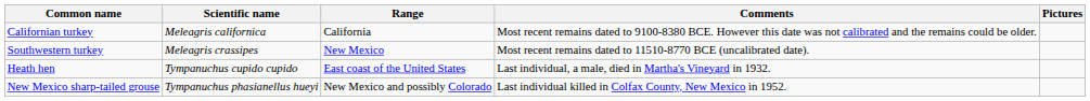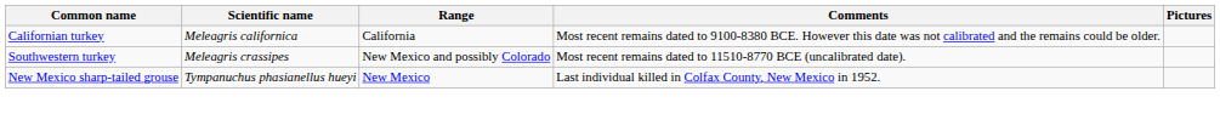Southwestern turkey | Range: New Mexico -> New Mexico and possibly Colorado
- row: Heath hen | Tympanuchus cupido cupido | East coast of the United States | Last individual, a male, died in Martha's Vineyard in 1932.
New Mexico sharp-tailed grouse | Range: New Mexico and possibly Colorado -> New Mexico
